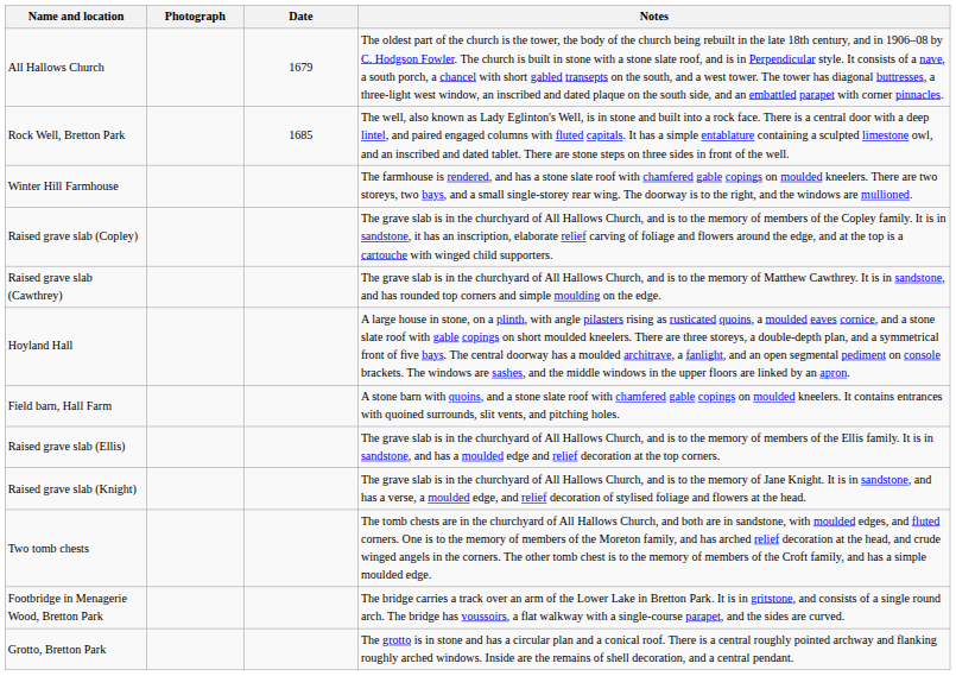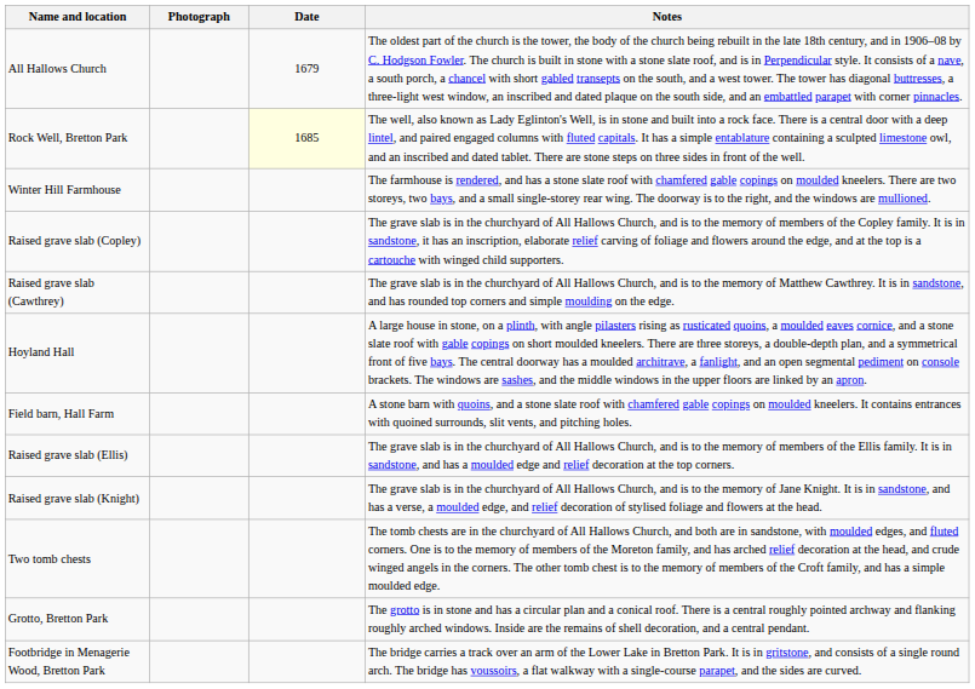Rock Well, Bretton Park | Date: no background -> lightyellow background
rows swapped: Grotto, Bretton Park <-> Footbridge in Menagerie Wood, Bretton Park
